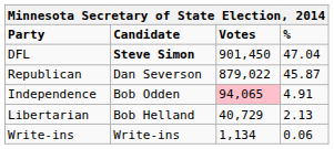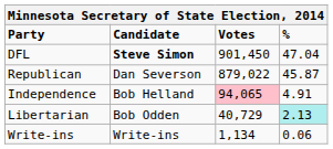Independence | Candidate: Bob Odden -> Bob Helland
Libertarian | Candidate: Bob Helland -> Bob Odden
Libertarian | %: no background -> paleturquoise background
